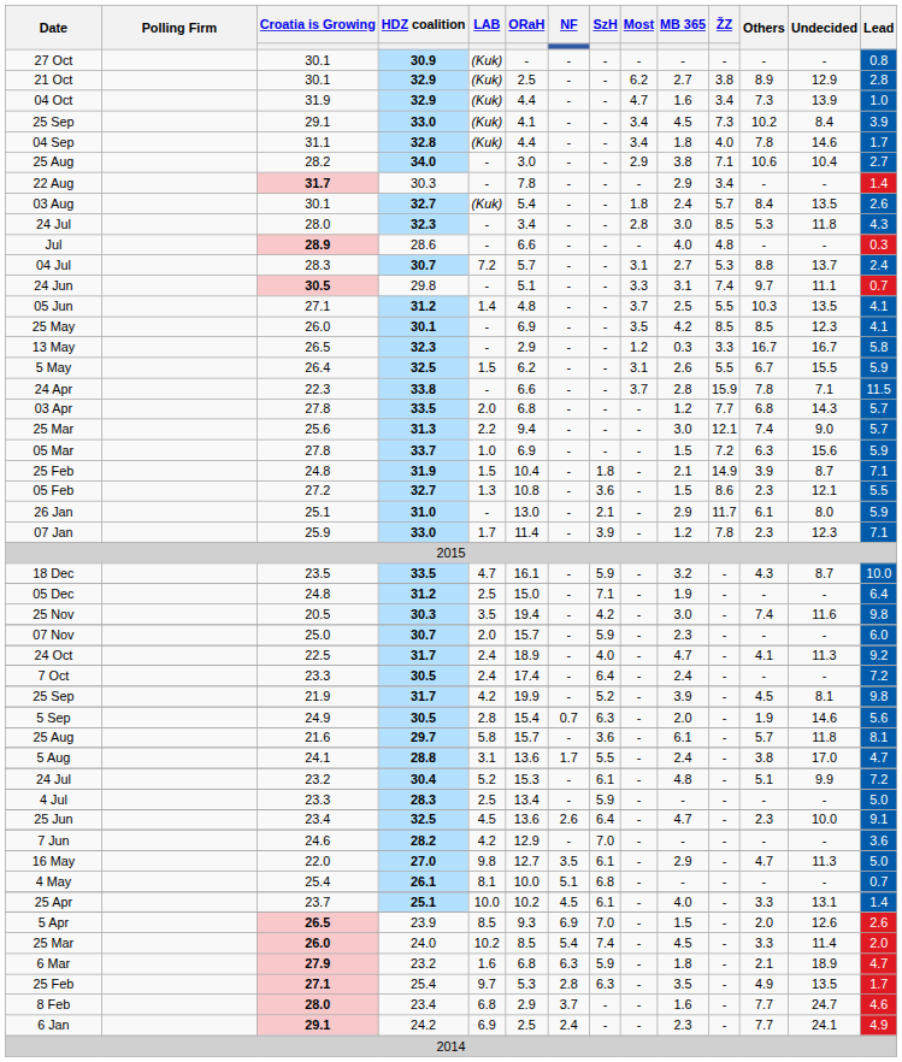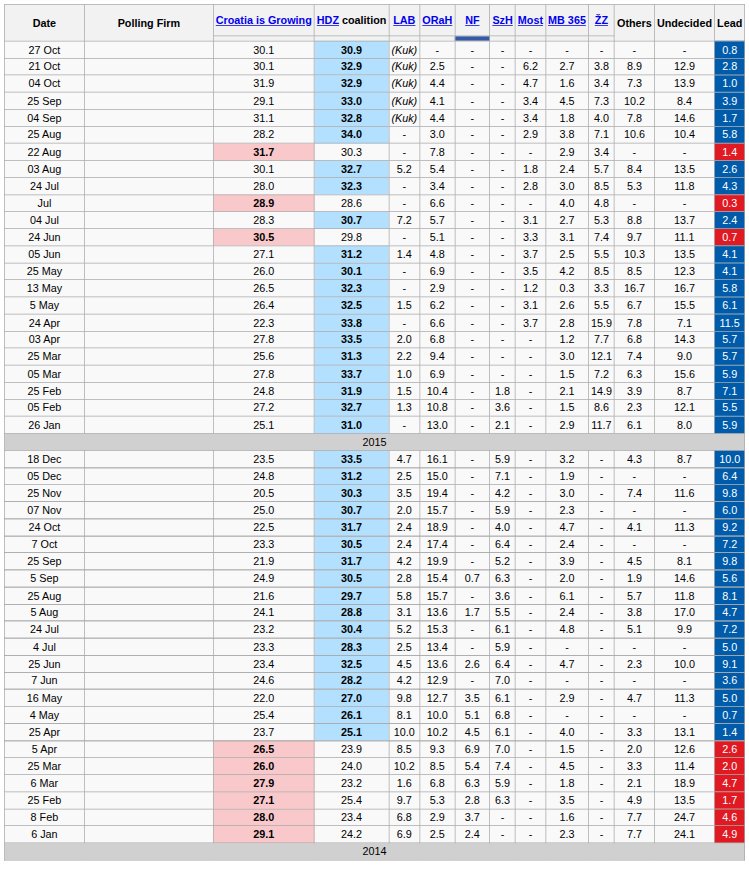25 Aug / 28.2 | Lead: 2.7 -> 5.8
03 Aug | LAB: (Kuk) -> 5.2
5 May | Lead: 5.9 -> 6.1
- row: 07 Jan | 25.9 | 33.0 | 1.7 | 11.4 | - | 3.9 | - | 1.2 | 7.8 | 2.3 | 12.3 | 7.1
